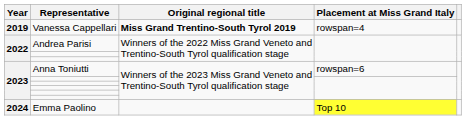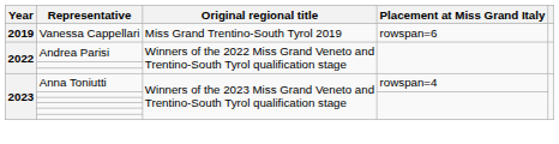Vanessa Cappellari | Original regional title: bold -> normal
Vanessa Cappellari | Placement at Miss Grand Italy: rowspan=4 -> rowspan=6
Anna Toniutti | Placement at Miss Grand Italy: rowspan=6 -> rowspan=4
- row: 2024 | Emma Paolino | Top 10
